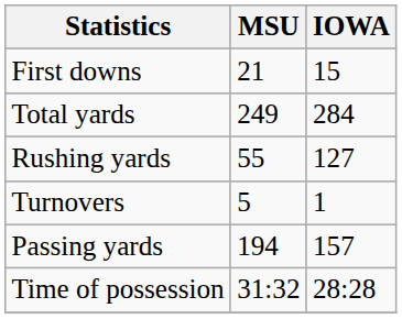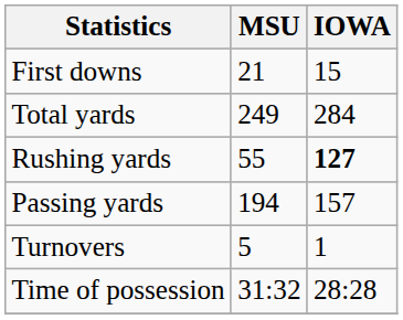Rushing yards | IOWA: normal -> bold
rows swapped: Passing yards <-> Turnovers
